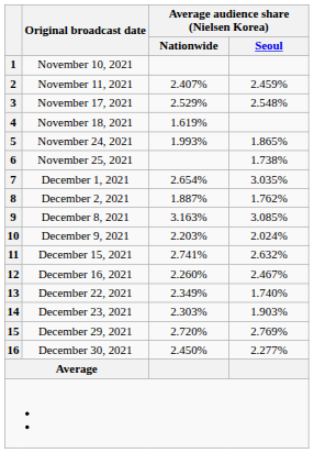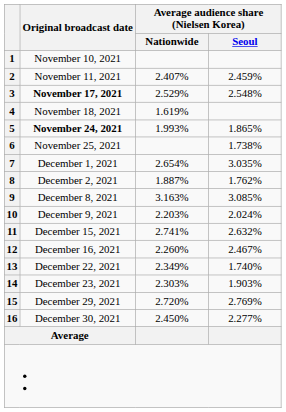3 | Original broadcast date: normal -> bold
5 | Original broadcast date: normal -> bold
